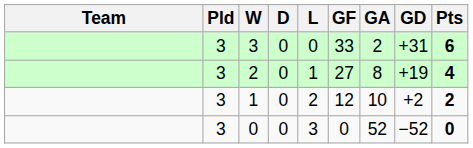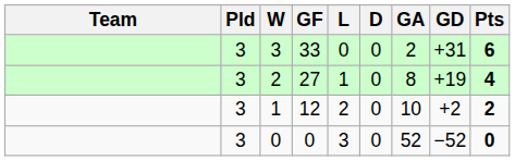columns swapped: D <-> GF
